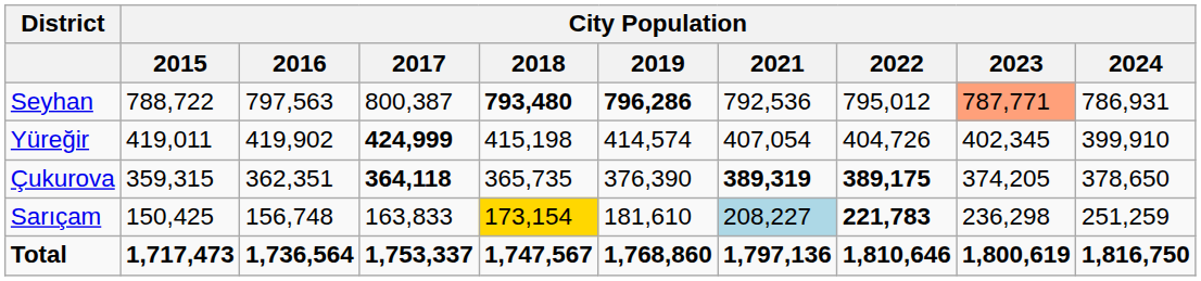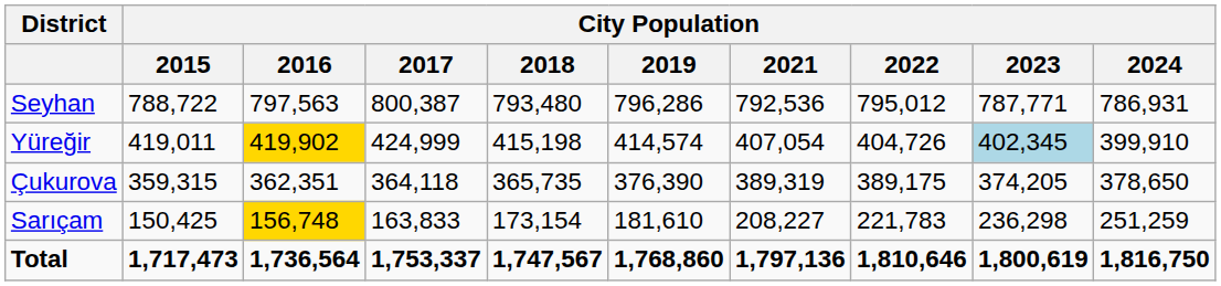Seyhan | City Population / 2018: bold -> normal
Seyhan | City Population / 2019: bold -> normal
Seyhan | City Population / 2023: lightsalmon background -> no background
Yüreğir | City Population / 2016: no background -> gold background
Yüreğir | City Population / 2017: bold -> normal
Yüreğir | City Population / 2023: no background -> lightblue background
Çukurova | City Population / 2017: bold -> normal
Çukurova | City Population / 2021: bold -> normal
Çukurova | City Population / 2022: bold -> normal
Sarıçam | City Population / 2016: no background -> gold background
Sarıçam | City Population / 2018: gold background -> no background
Sarıçam | City Population / 2021: lightblue background -> no background
Sarıçam | City Population / 2022: bold -> normal
